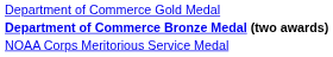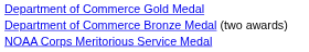row 2 | column 1: bold -> normal
